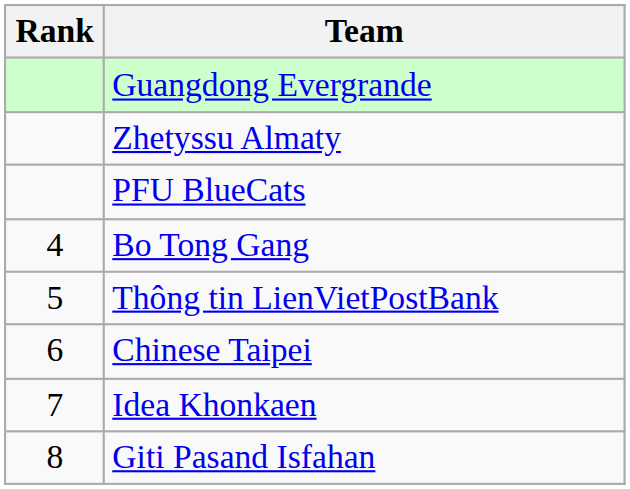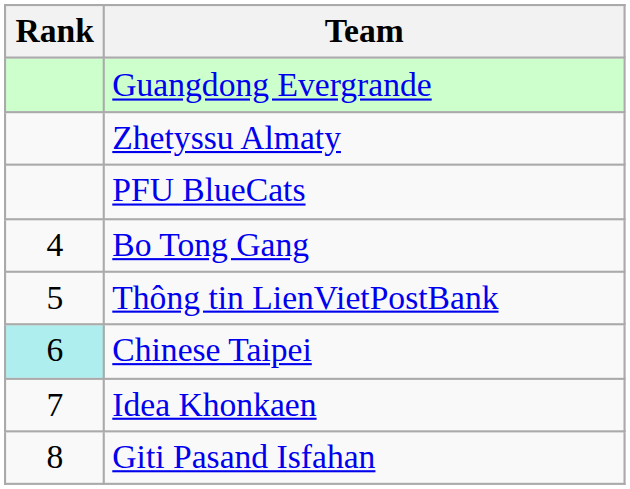Chinese Taipei | Rank: no background -> paleturquoise background
